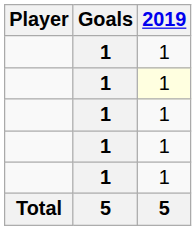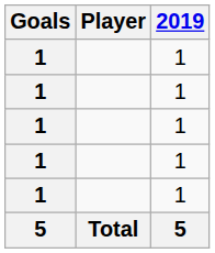columns swapped: Player <-> Goals
row 3 | 2019: lightyellow background -> no background
